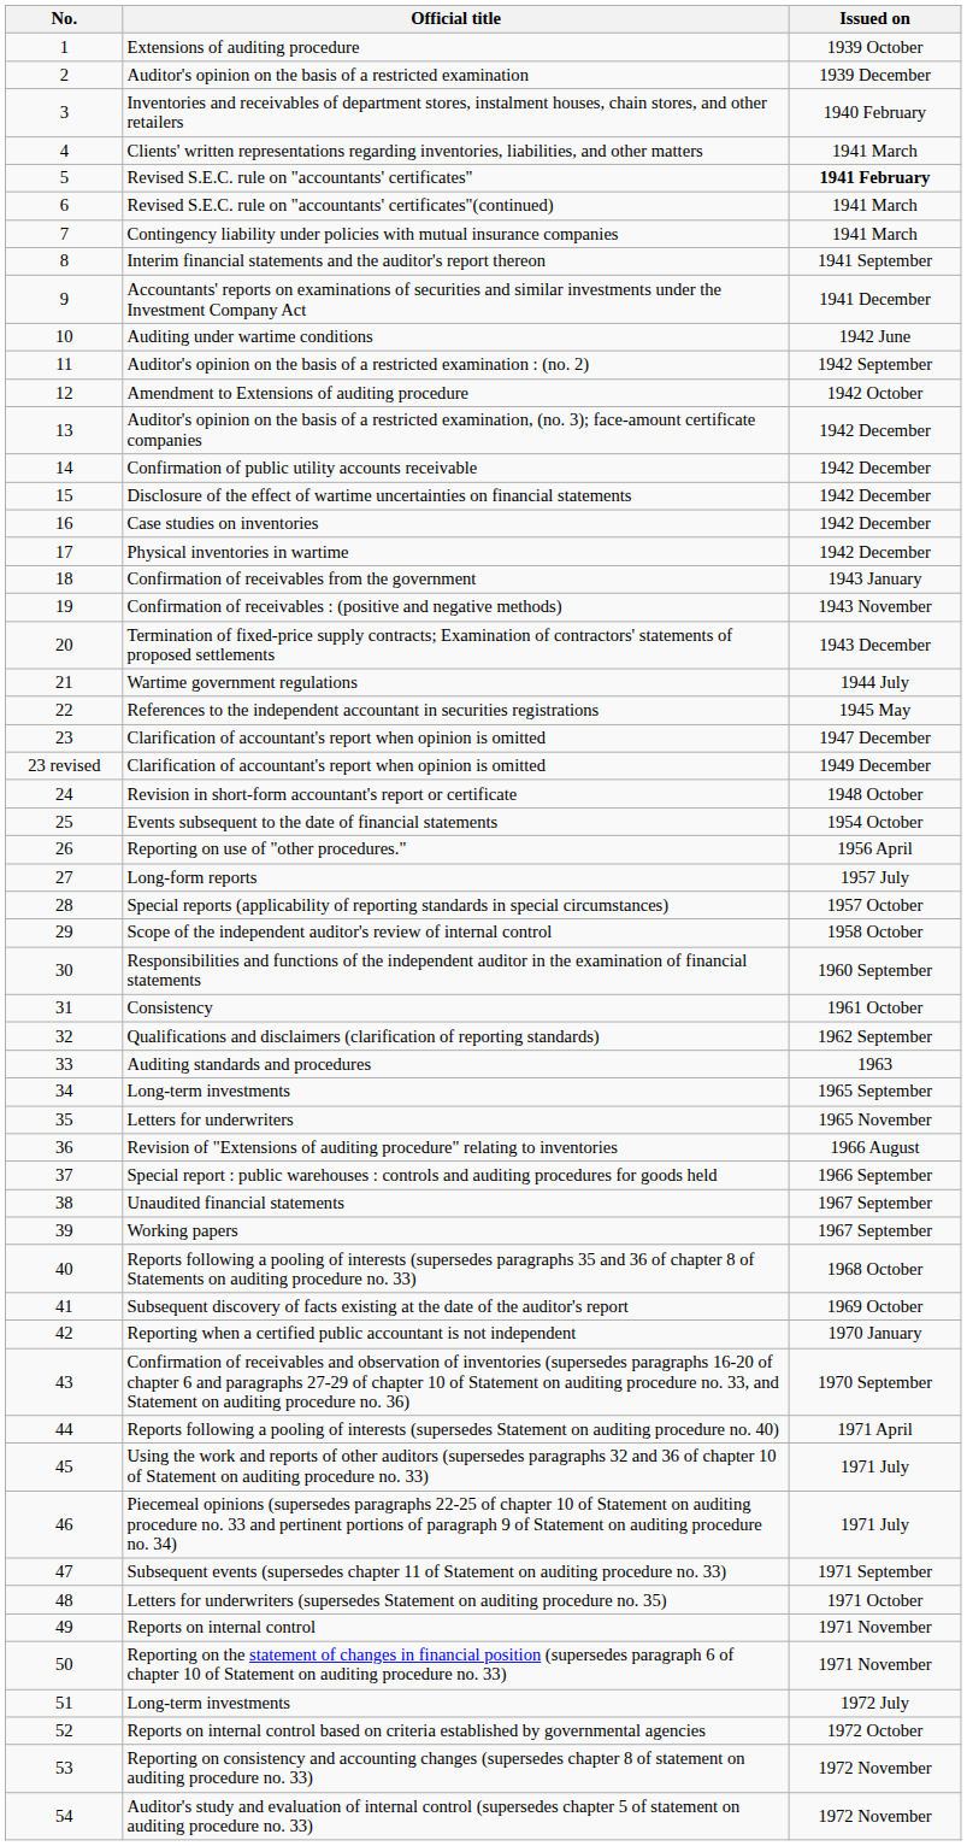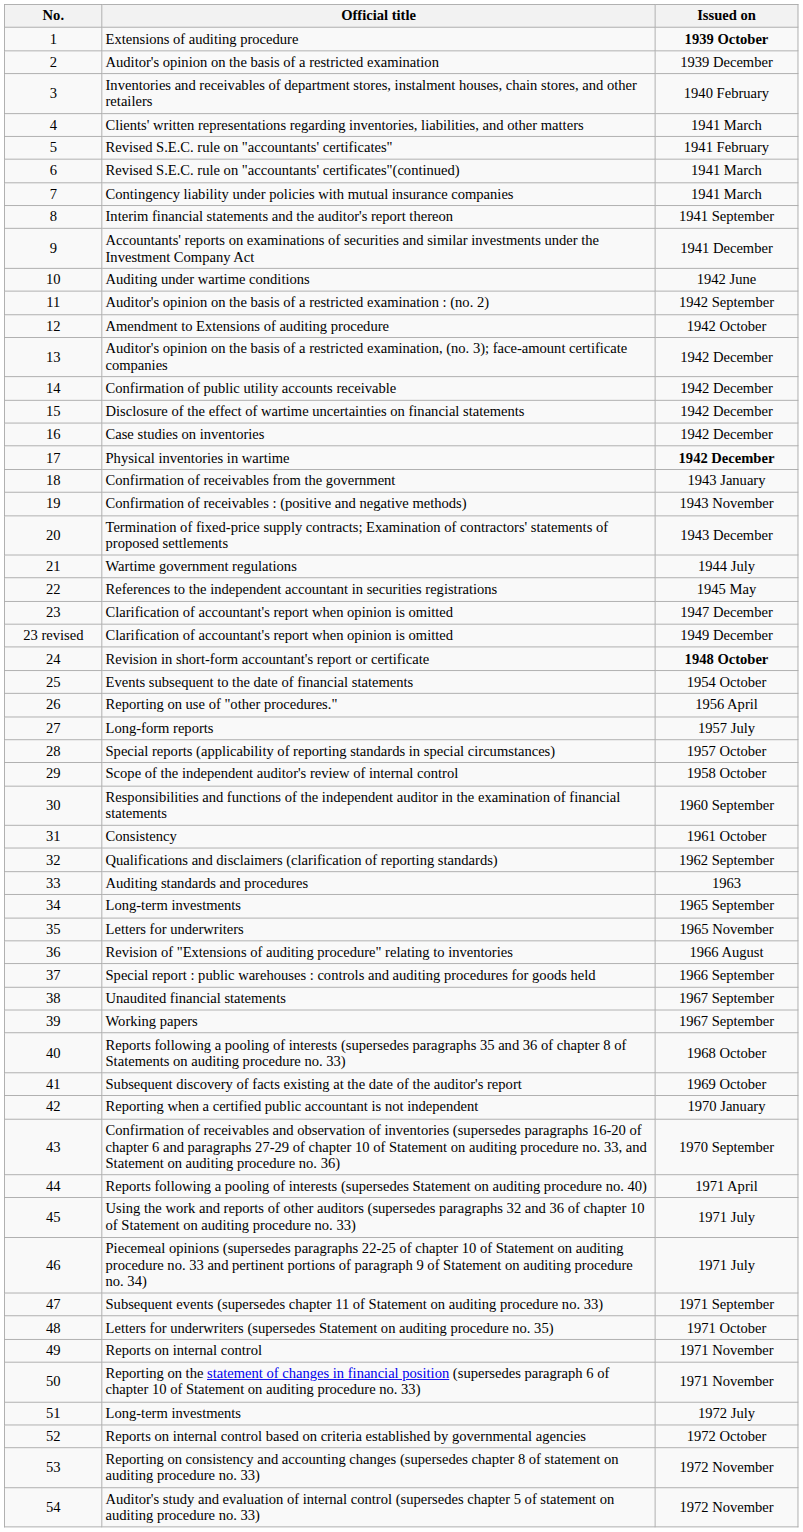Extensions of auditing procedure | Issued on: normal -> bold
Revised S.E.C. rule on "accountants' certificates" | Issued on: bold -> normal
Physical inventories in wartime | Issued on: normal -> bold
Revision in short-form accountant's report or certificate | Issued on: normal -> bold
